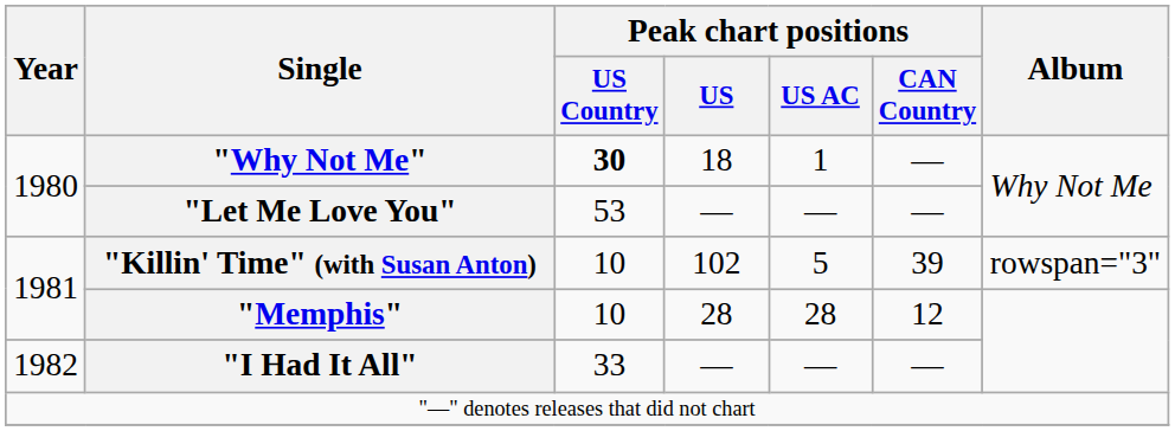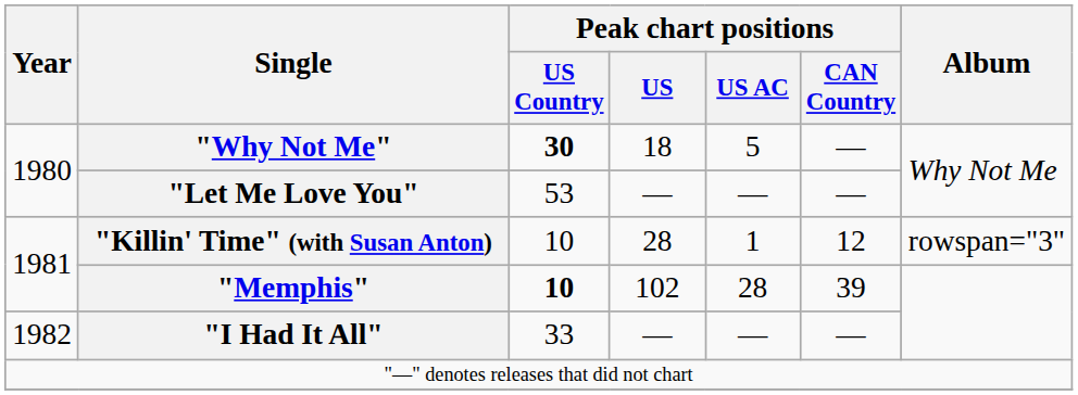"Why Not Me" | Peak chart positions / US AC: 1 -> 5
"Killin' Time" (with Susan Anton) | Peak chart positions / US: 102 -> 28
"Killin' Time" (with Susan Anton) | Peak chart positions / US AC: 5 -> 1
"Killin' Time" (with Susan Anton) | Peak chart positions / CAN Country: 39 -> 12
"Memphis" | Peak chart positions / US Country: normal -> bold
"Memphis" | Peak chart positions / US: 28 -> 102
"Memphis" | Peak chart positions / CAN Country: 12 -> 39
